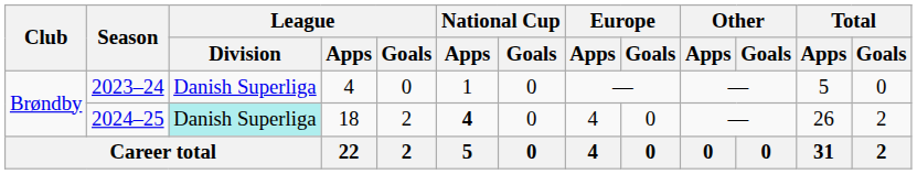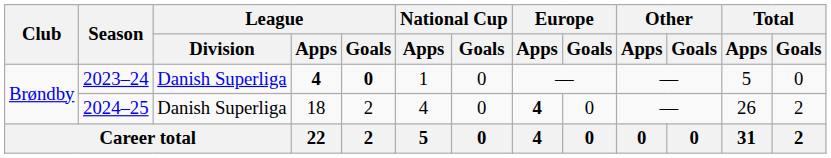2023–24 | League / Apps: normal -> bold
2023–24 | League / Goals: normal -> bold
2024–25 | League / Division: paleturquoise background -> no background
2024–25 | National Cup / Apps: bold -> normal
2024–25 | Europe / Apps: normal -> bold
